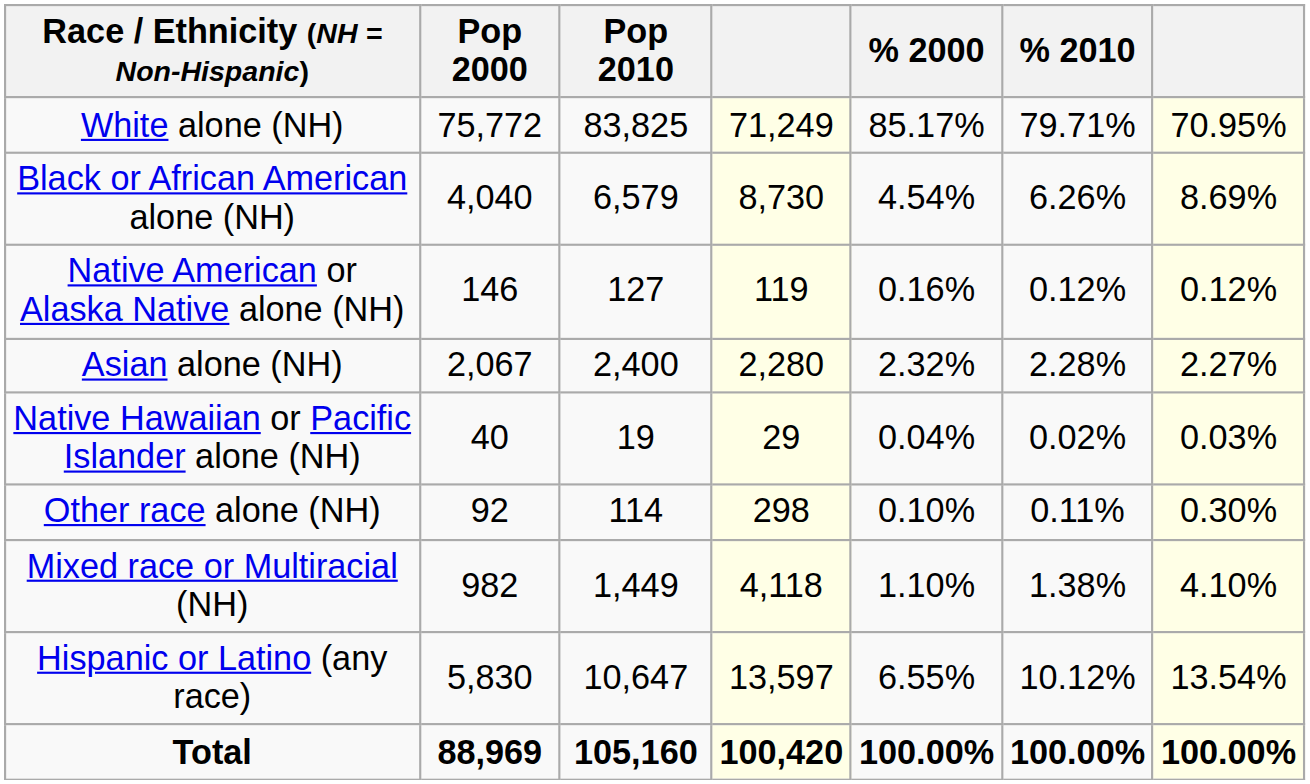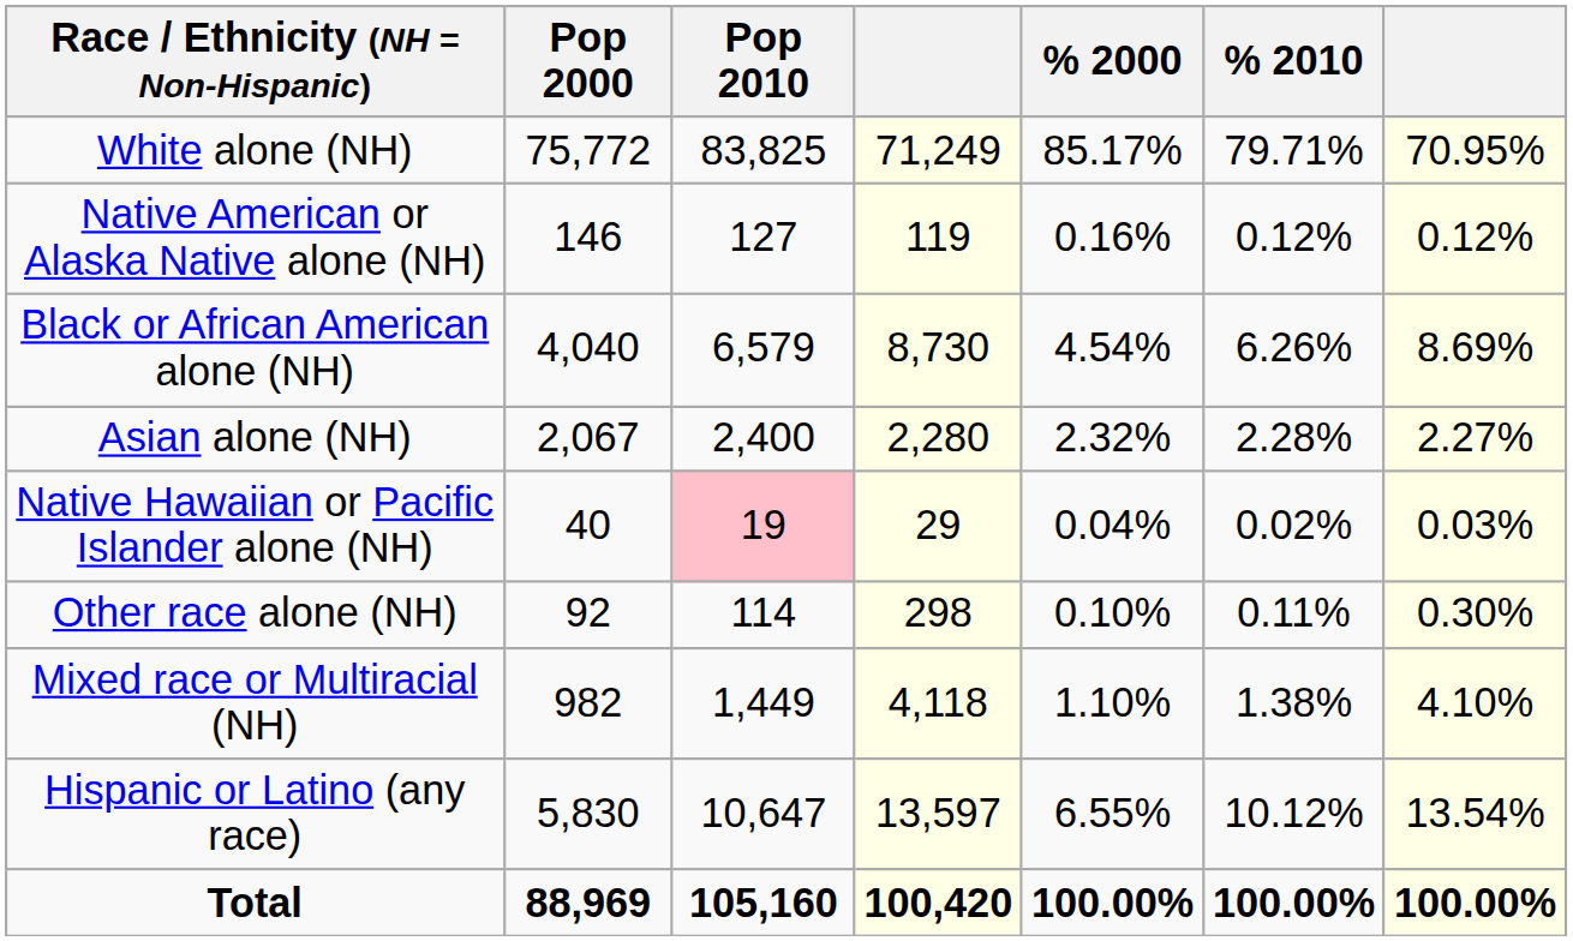rows swapped: Black or African American alone (NH) <-> Native American or Alaska Native alone (NH)
Native Hawaiian or Pacific Islander alone (NH) | Pop 2010: no background -> pink background
